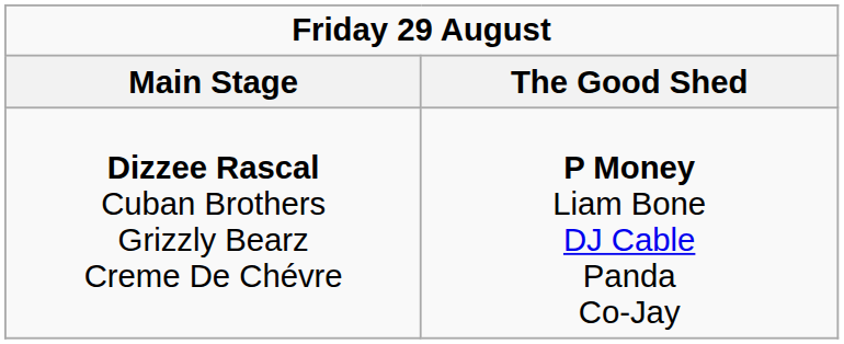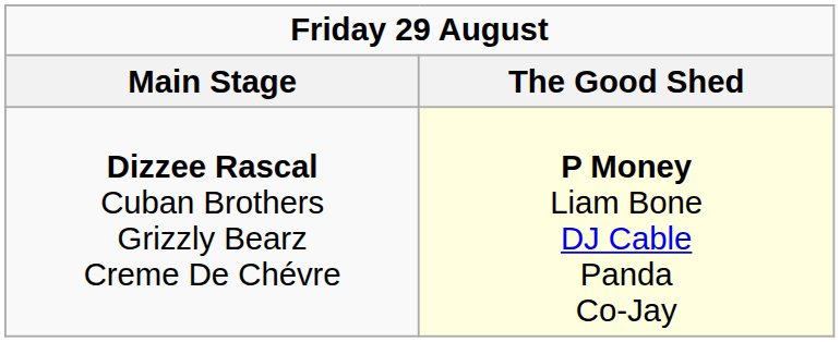Dizzee Rascal Cuban Brothers Grizzly Bearz Creme De Chévre | The Good Shed: no background -> lightyellow background
